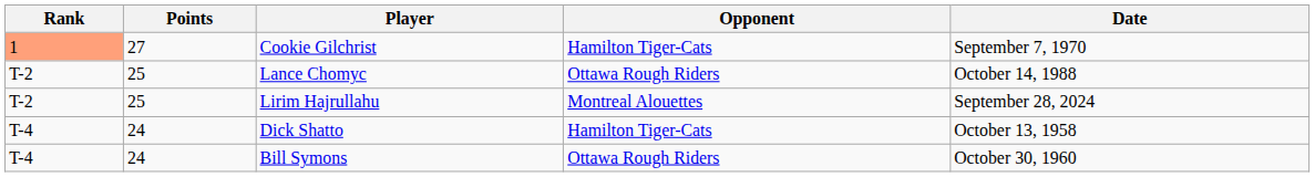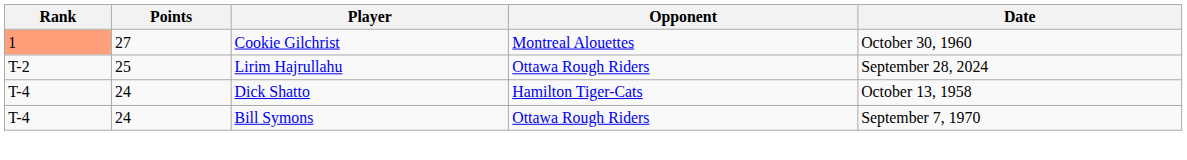Cookie Gilchrist | Opponent: Hamilton Tiger-Cats -> Montreal Alouettes
Cookie Gilchrist | Date: September 7, 1970 -> October 30, 1960
- row: T-2 | 25 | Lance Chomyc | Ottawa Rough Riders | October 14, 1988
Lirim Hajrullahu | Opponent: Montreal Alouettes -> Ottawa Rough Riders
Bill Symons | Date: October 30, 1960 -> September 7, 1970
